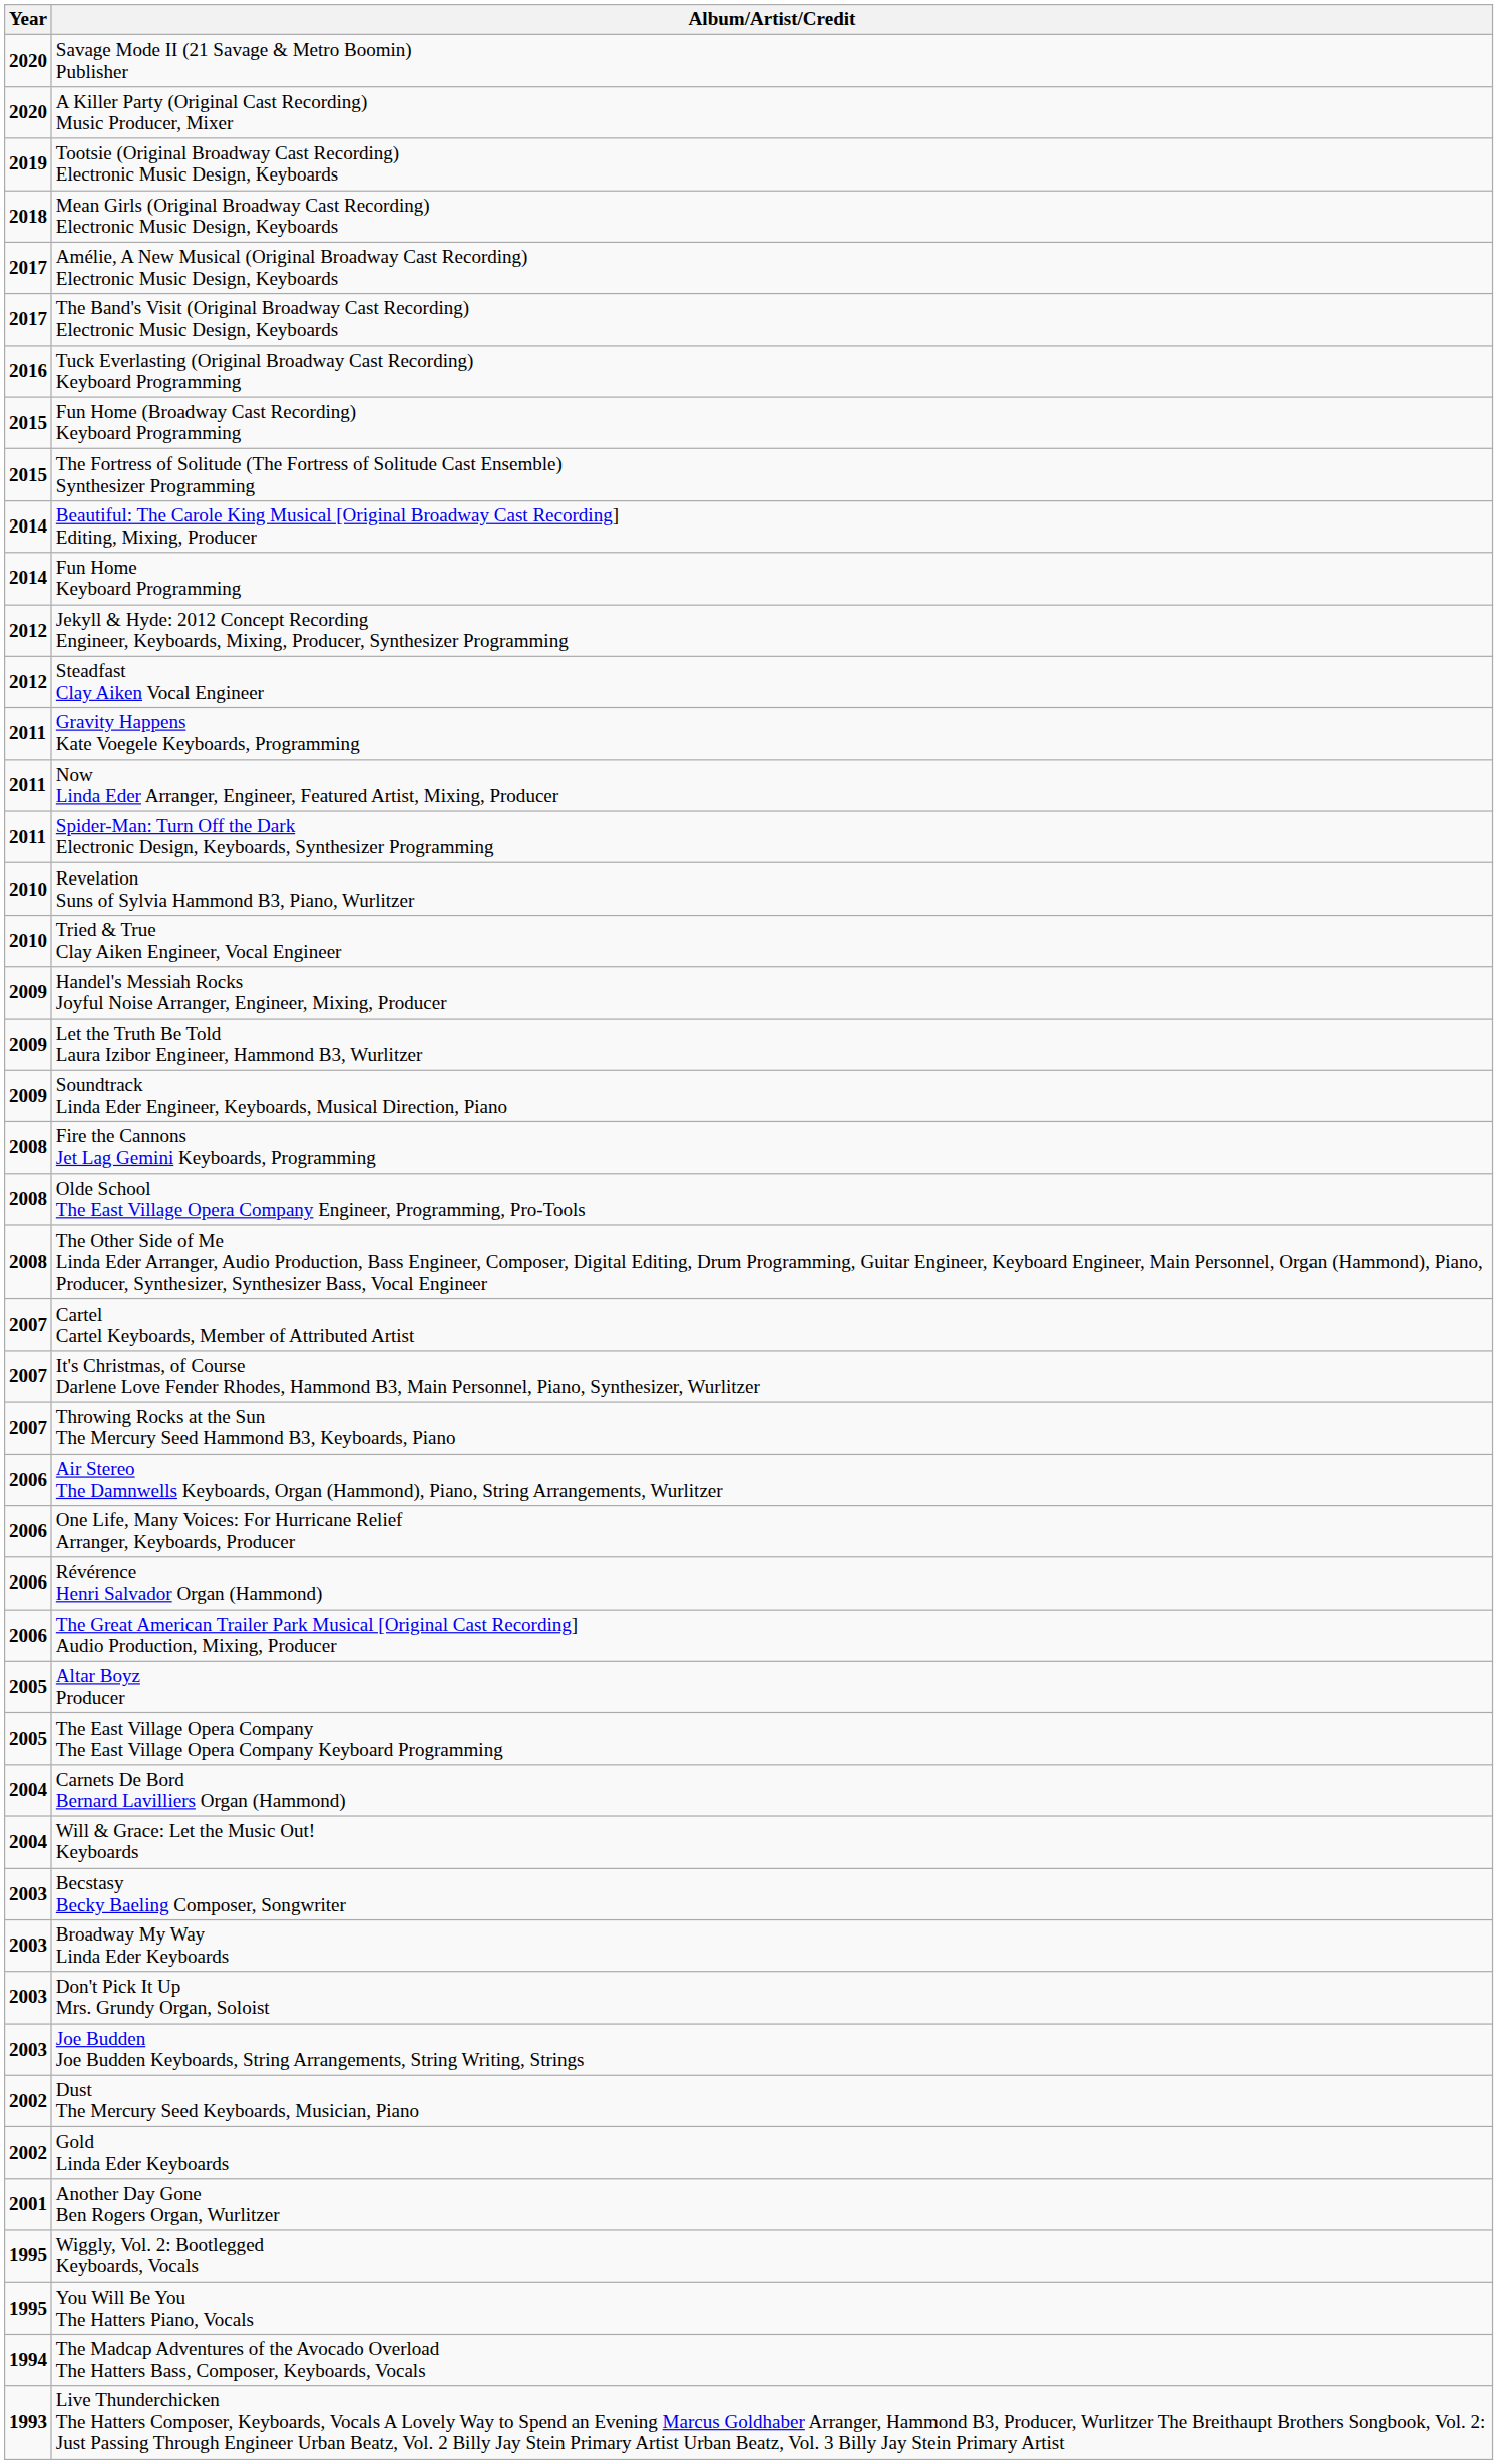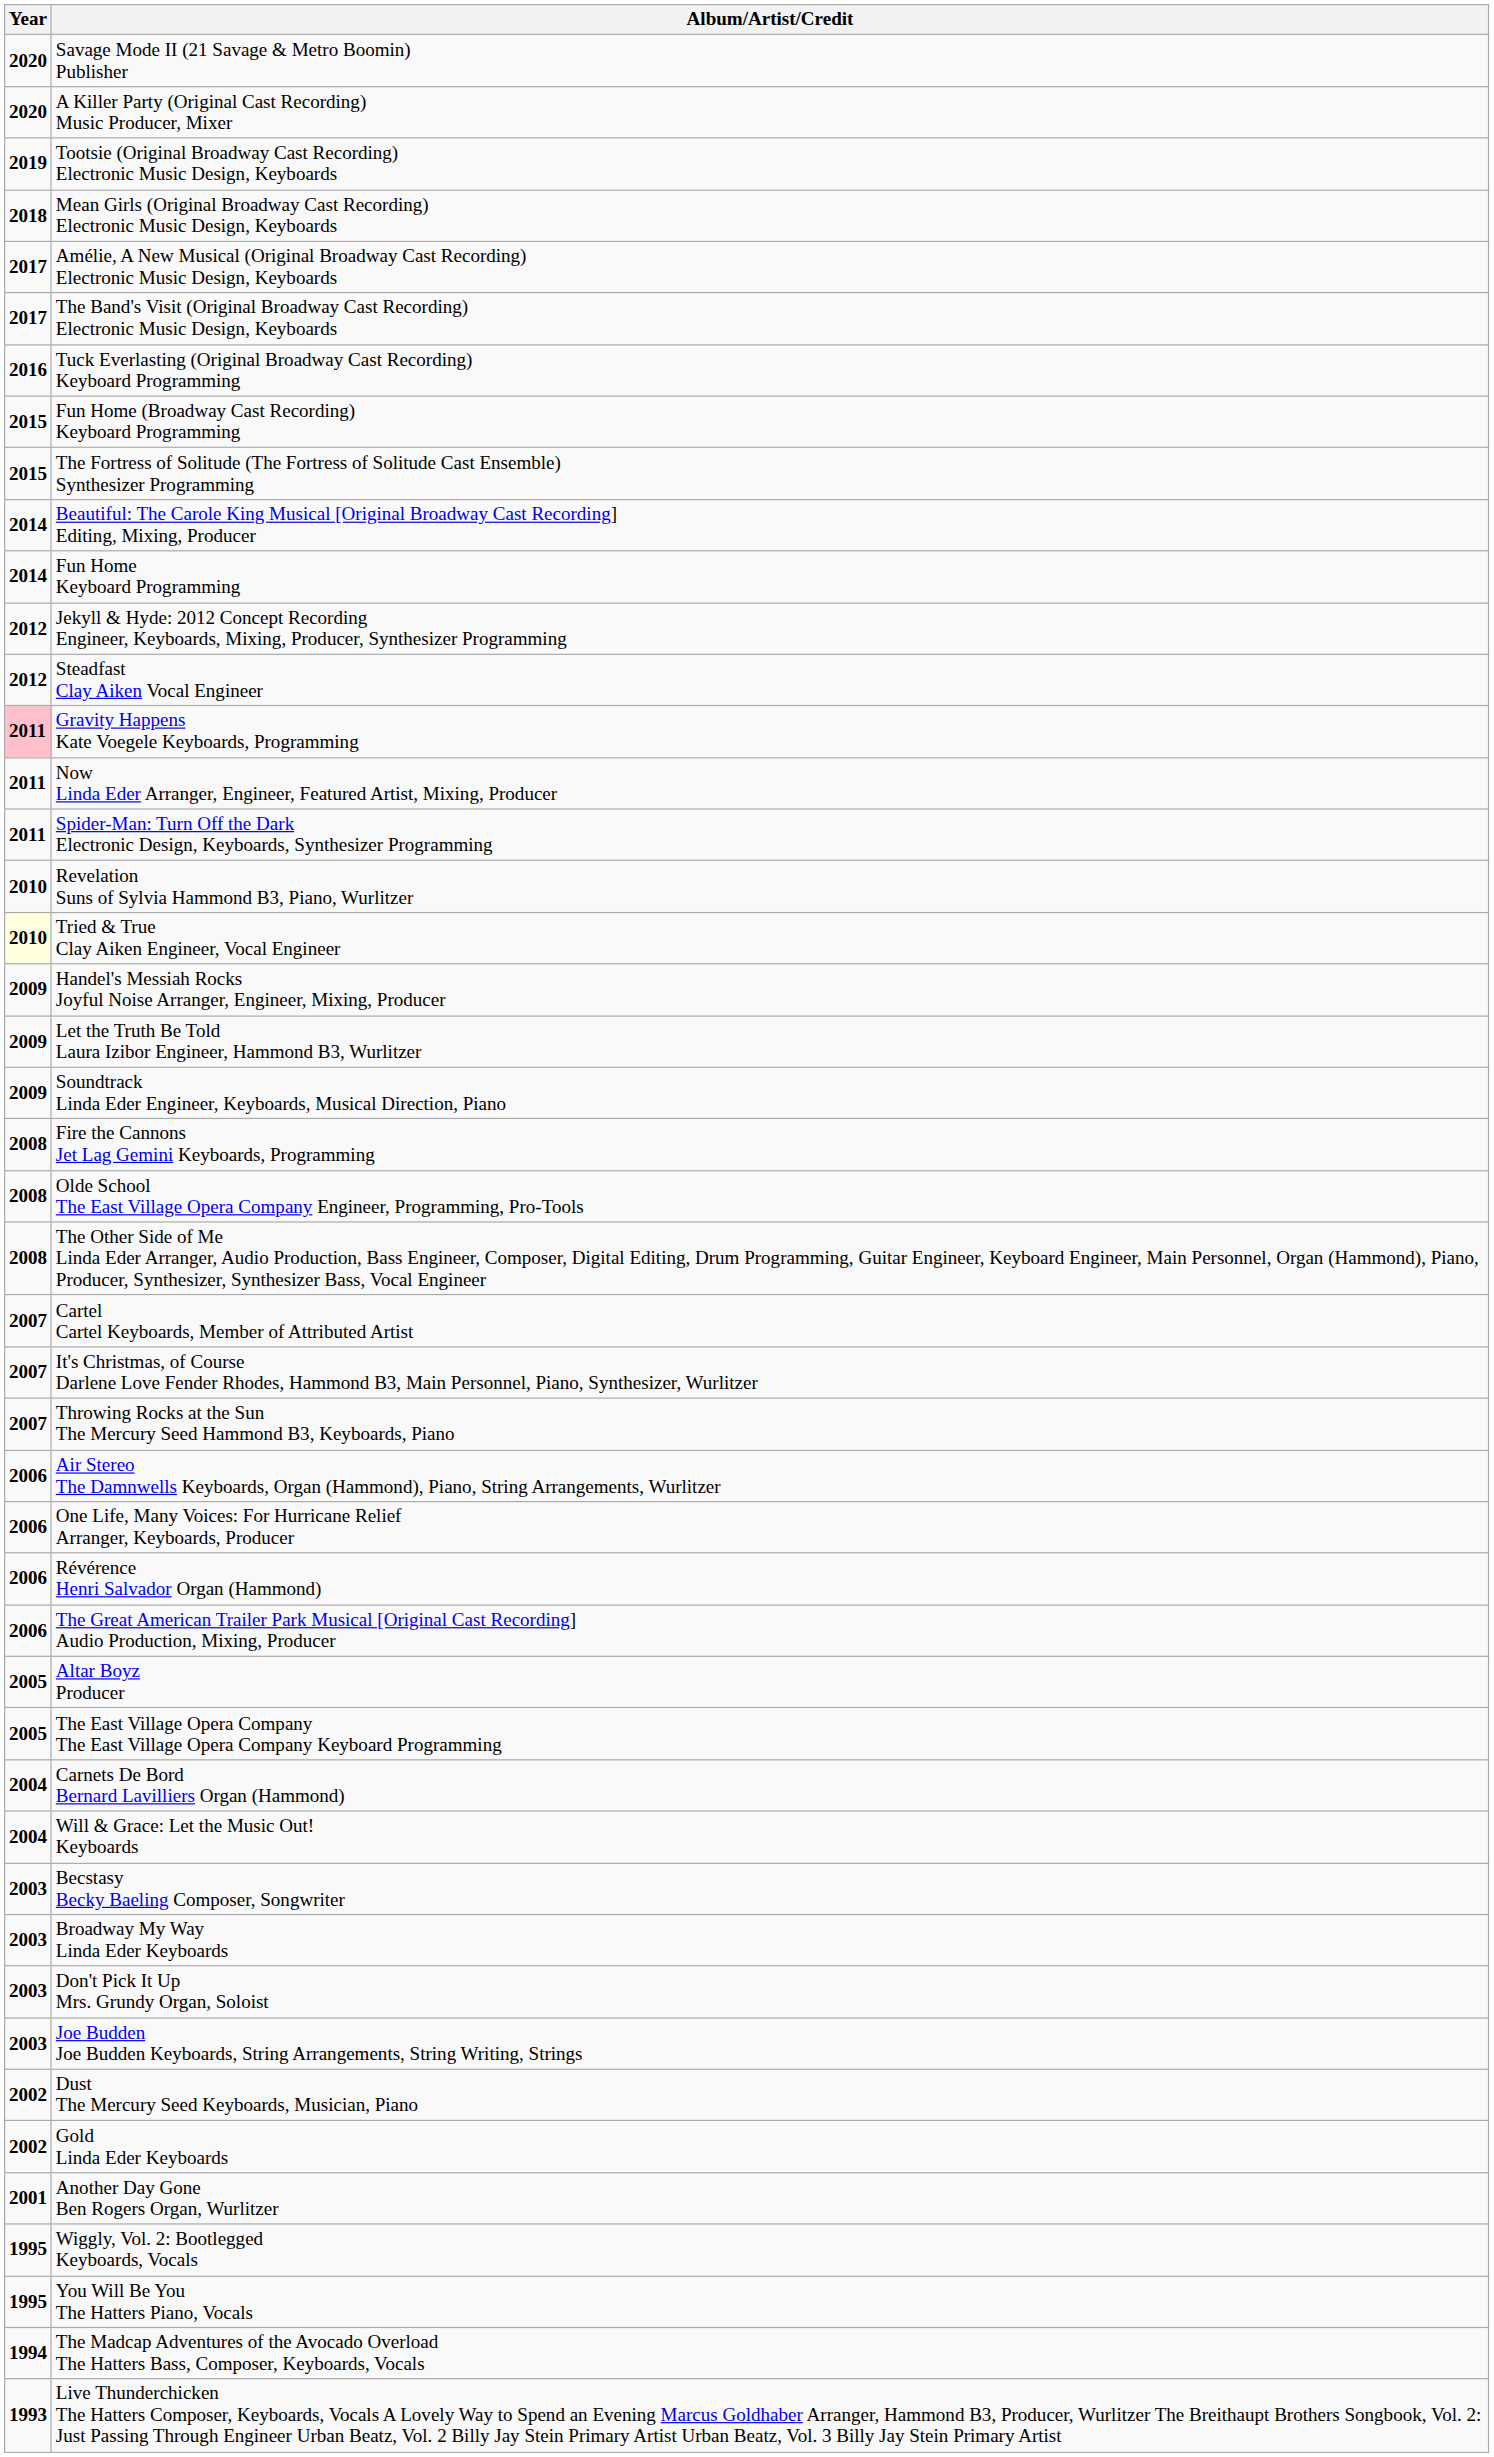Gravity Happens Kate Voegele Keyboards, Programming | Year: no background -> pink background
Tried & True Clay Aiken Engineer, Vocal Engineer | Year: no background -> lightyellow background
